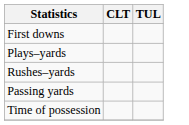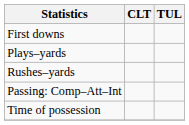- row: Passing yards
+ row: Passing: Comp–Att–Int
